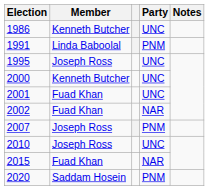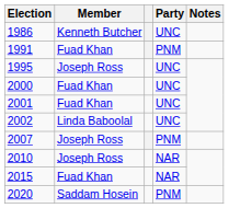1991 | Member: Linda Baboolal -> Fuad Khan
2000 | Member: Kenneth Butcher -> Fuad Khan
2002 | Member: Fuad Khan -> Linda Baboolal
2002 | Party: NAR -> UNC
2010 | Party: UNC -> NAR
